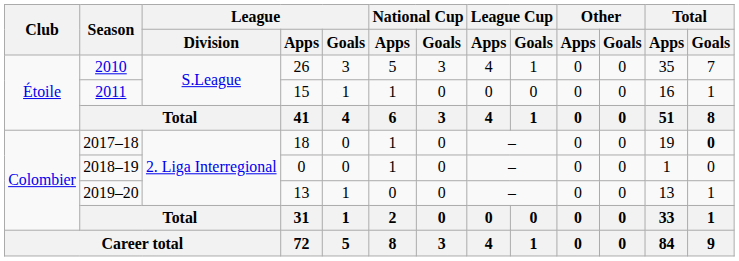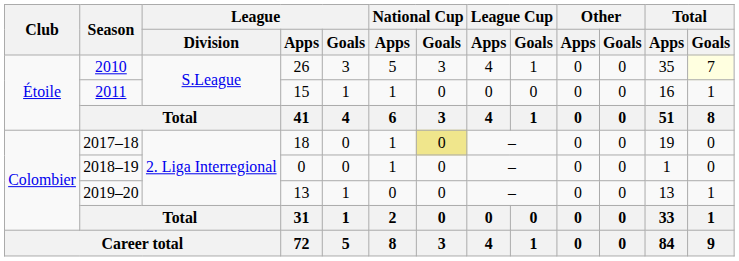2010 | Total / Goals: no background -> lightyellow background
2017–18 | National Cup / Goals: no background -> khaki background
2017–18 | Total / Goals: bold -> normal
